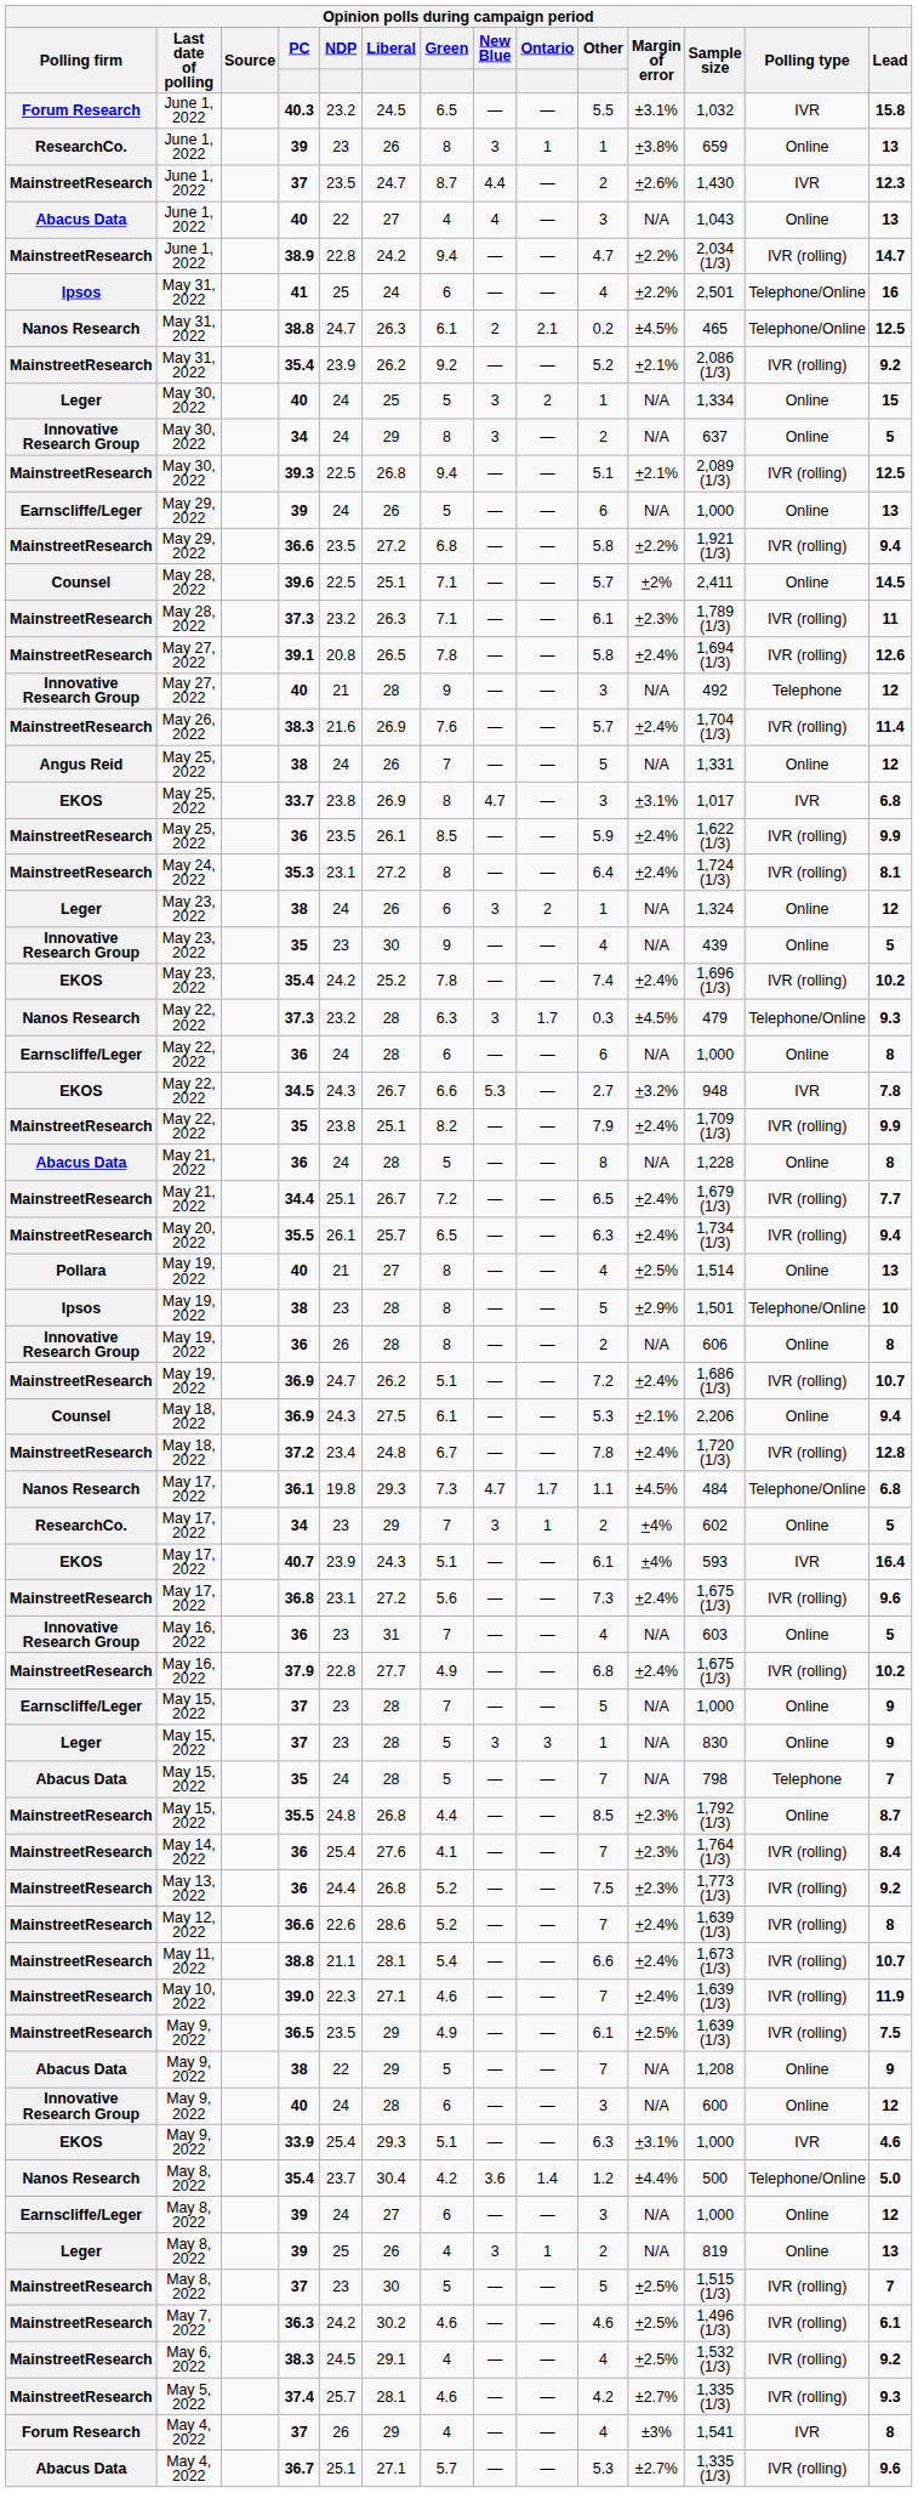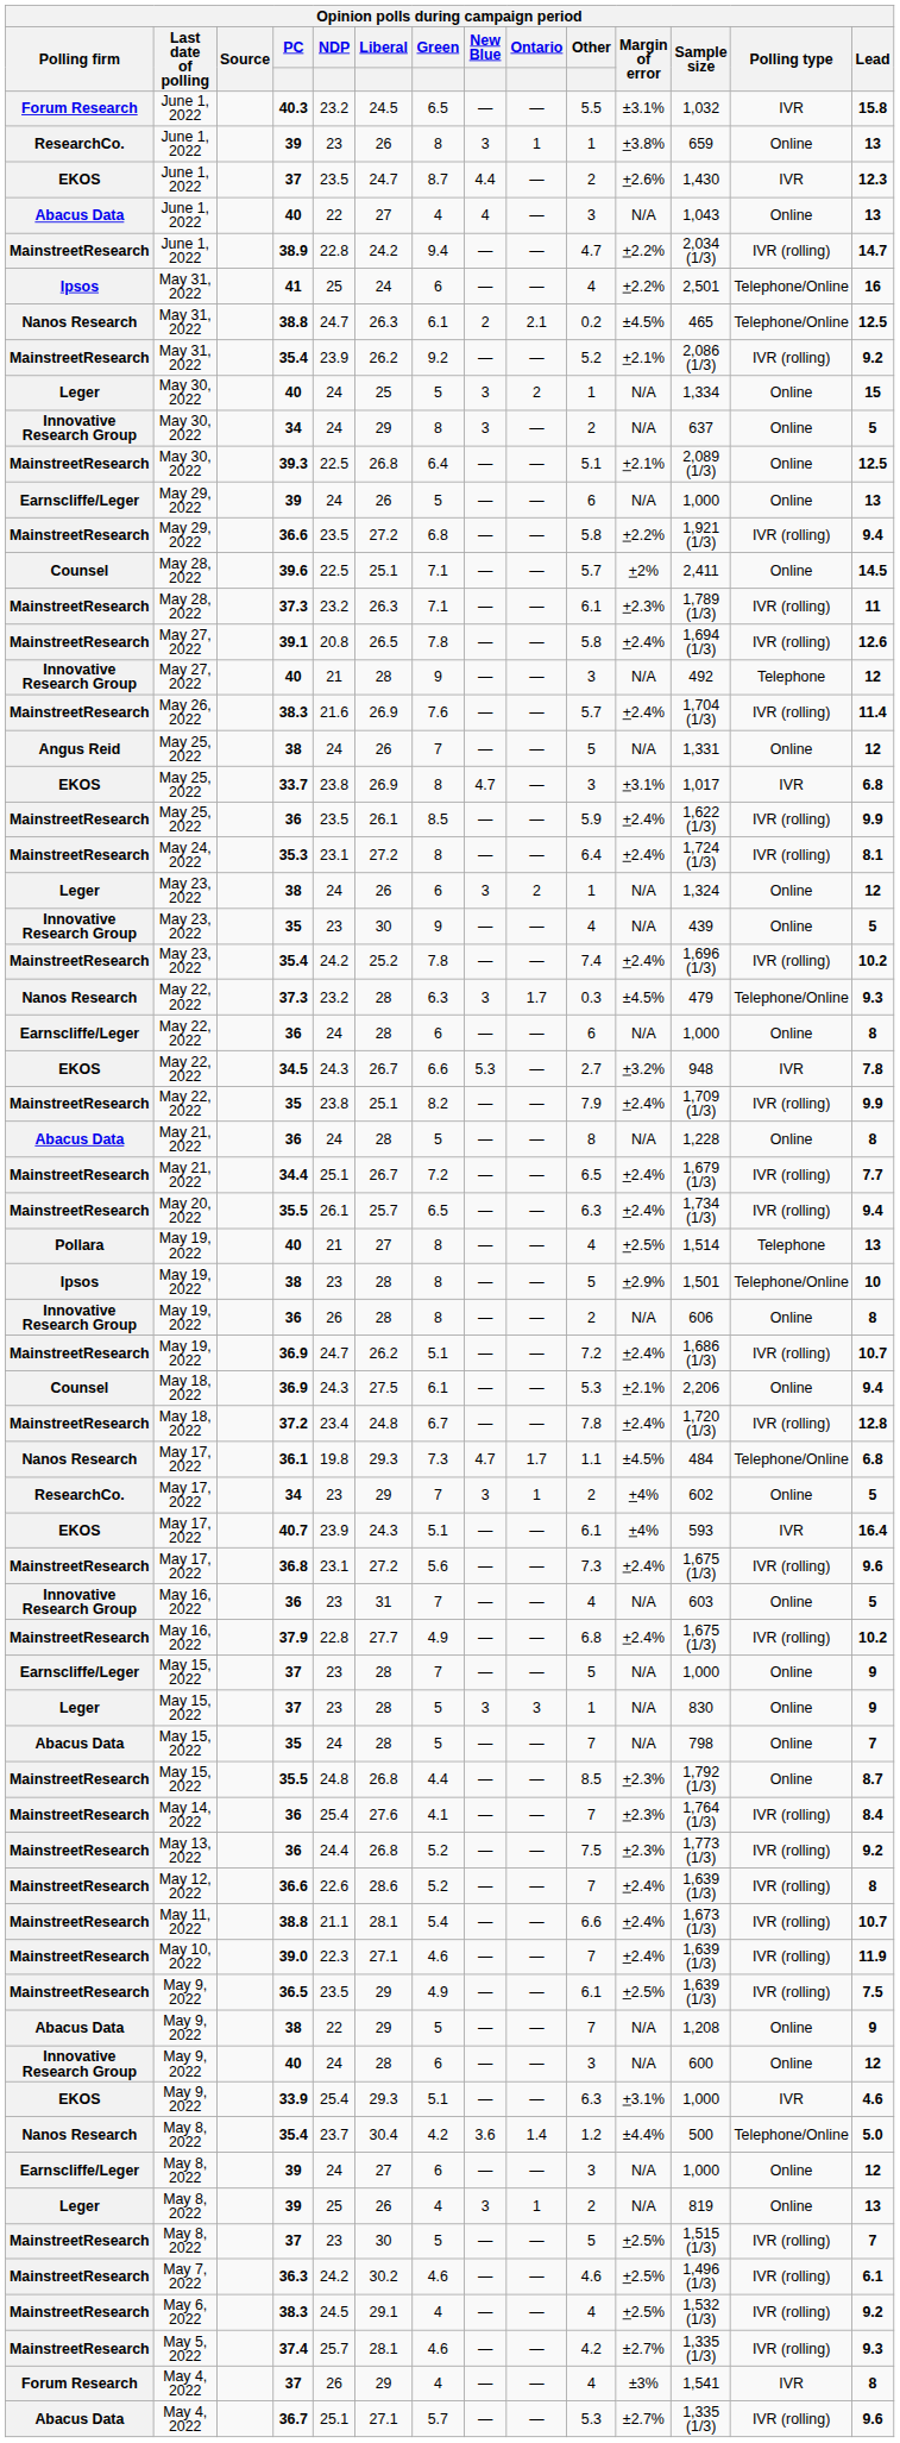June 1, 2022 / 37 | Polling firm: MainstreetResearch -> EKOS
39.3 | Green: 9.4 -> 6.4
39.3 | Polling type: IVR (rolling) -> Online
May 23, 2022 / 35.4 | Polling firm: EKOS -> MainstreetResearch
May 19, 2022 / 40 | Polling type: Online -> Telephone
May 15, 2022 / 35 | Polling type: Telephone -> Online
